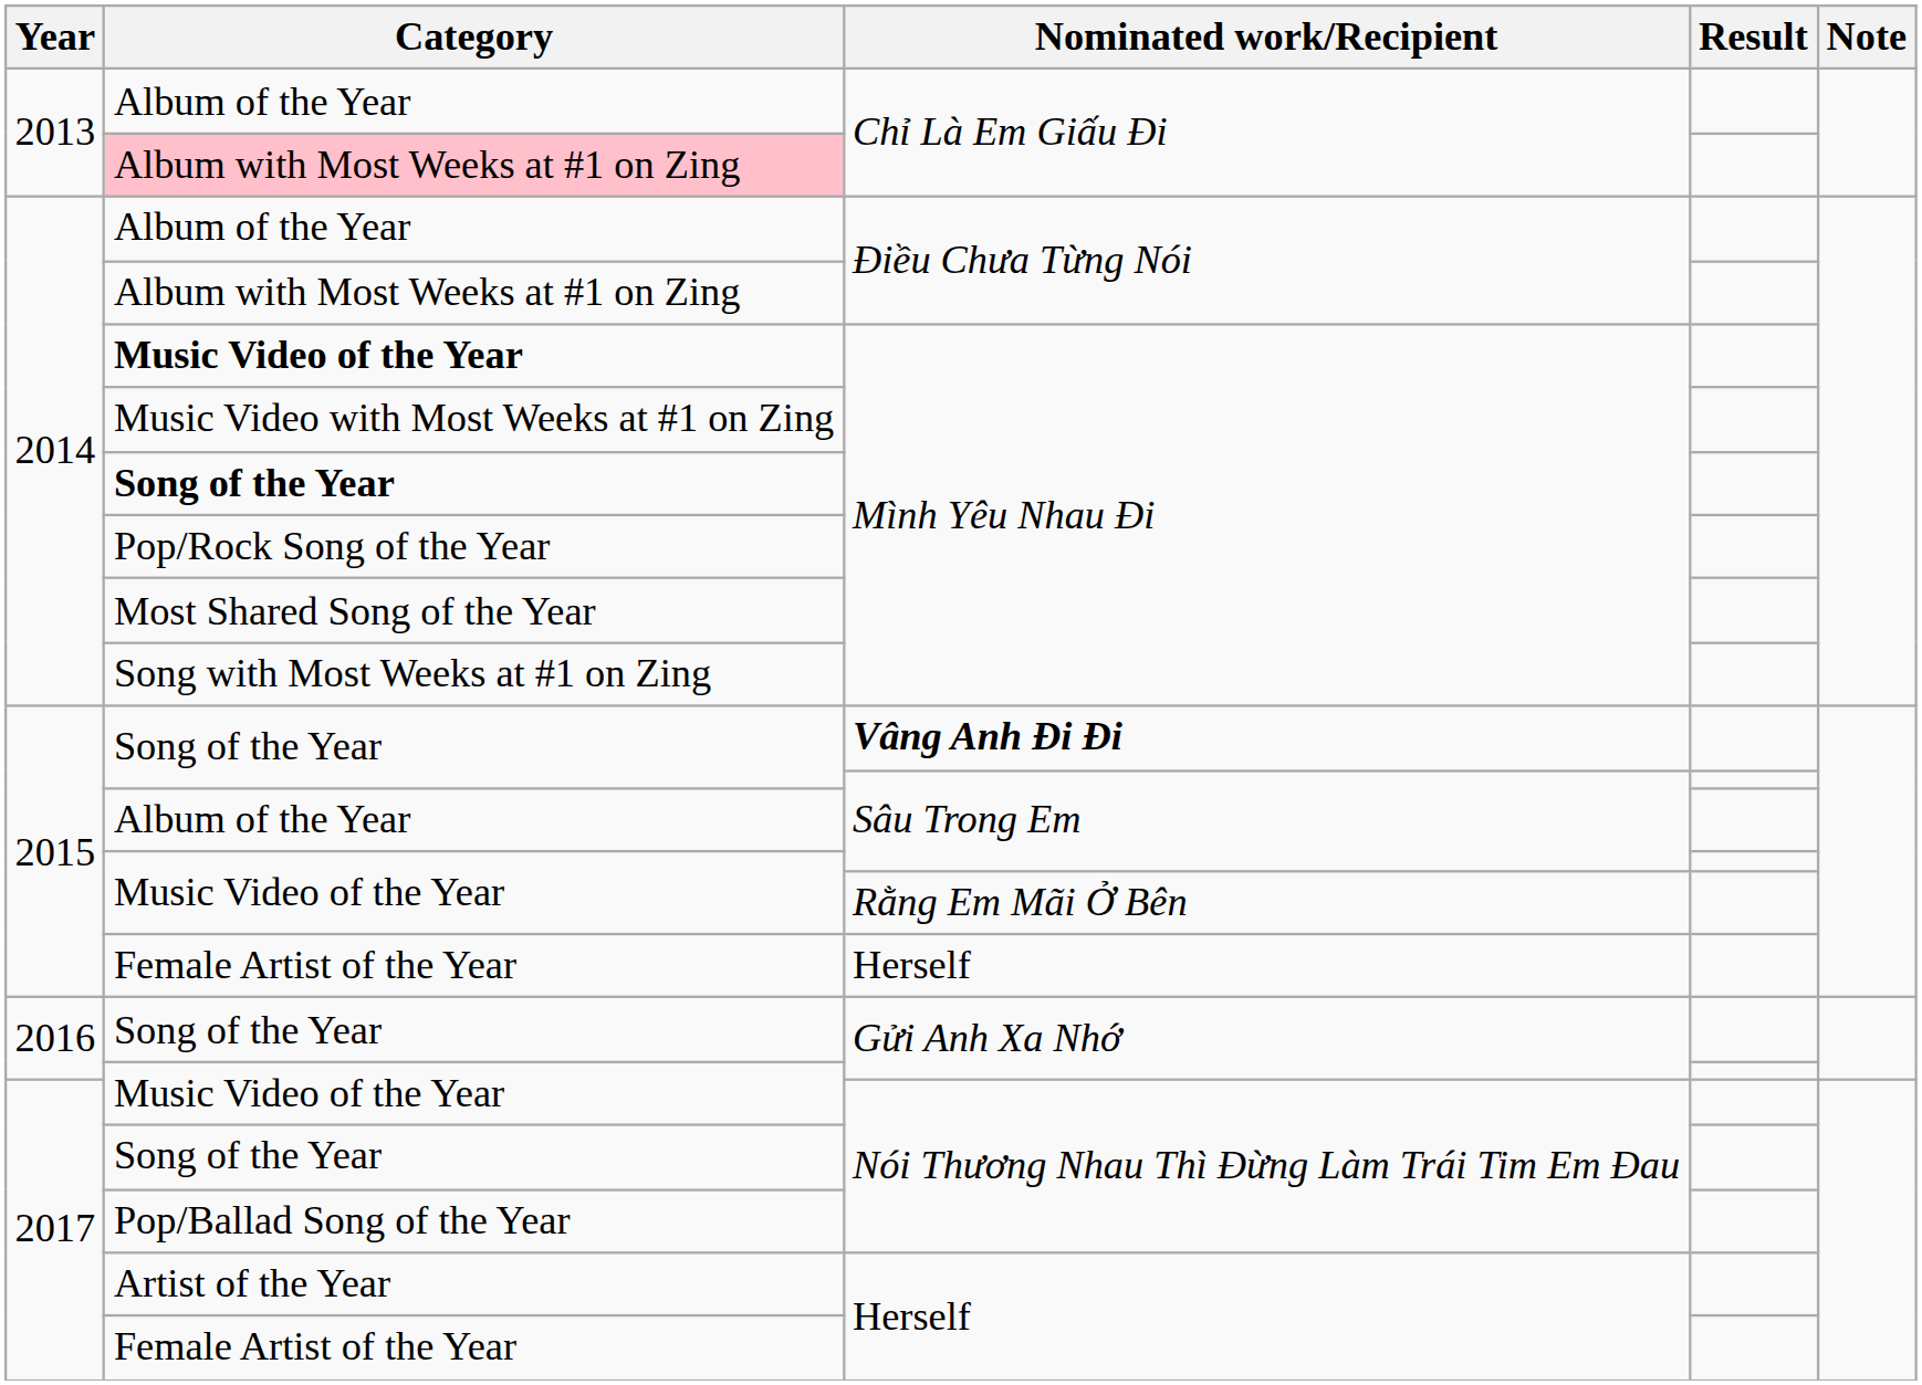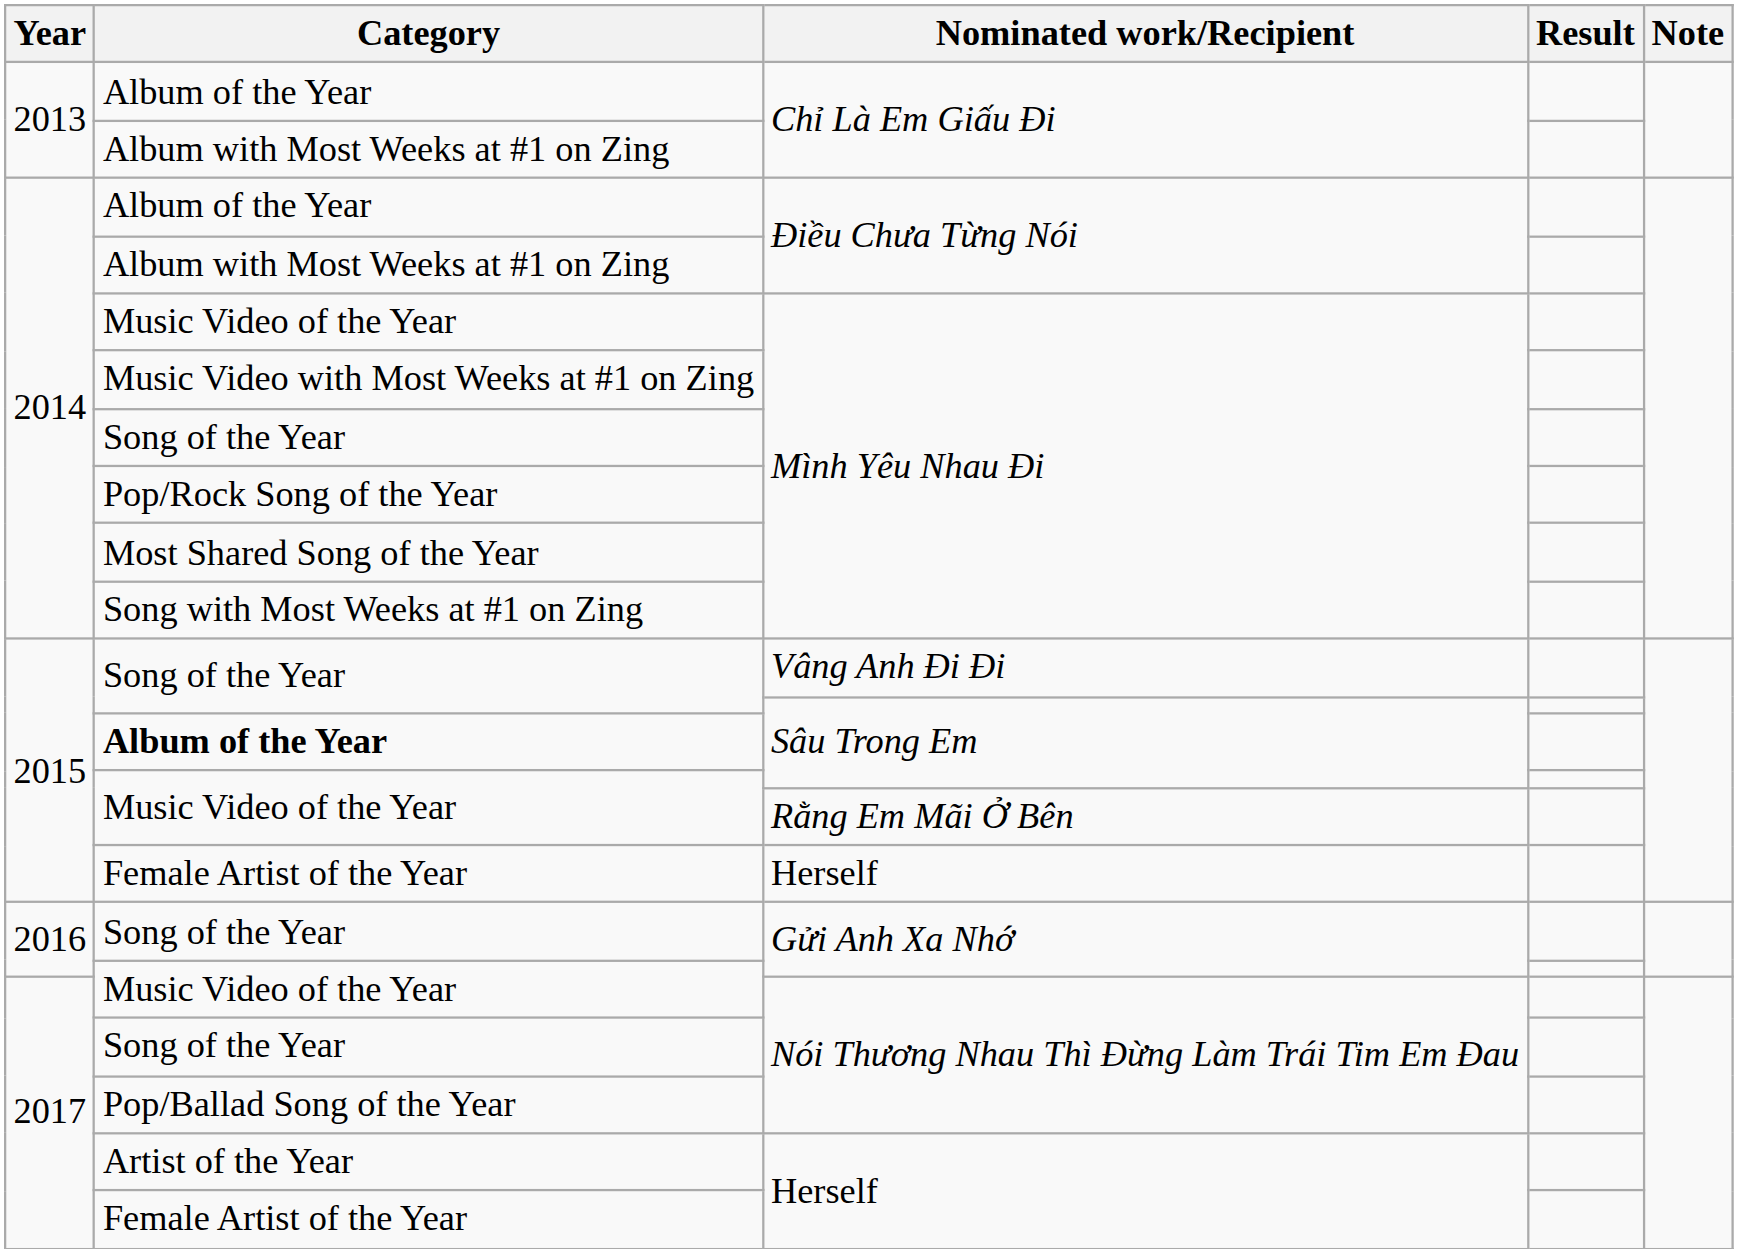Album with Most Weeks at #1 on Zing / Chỉ Là Em Giấu Đi | Category: pink background -> no background
Music Video of the Year / Mình Yêu Nhau Đi | Category: bold -> normal
Song of the Year / Mình Yêu Nhau Đi | Category: bold -> normal
Song of the Year / Vâng Anh Đi Đi | Nominated work/Recipient: bold -> normal
Album of the Year / Sâu Trong Em | Category: normal -> bold
